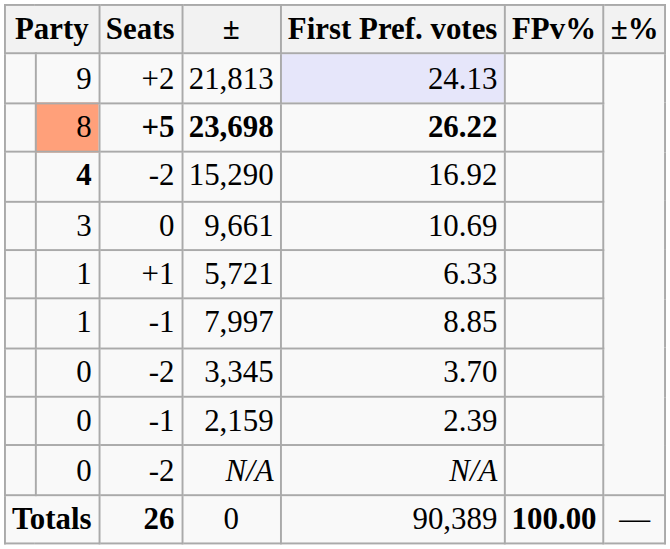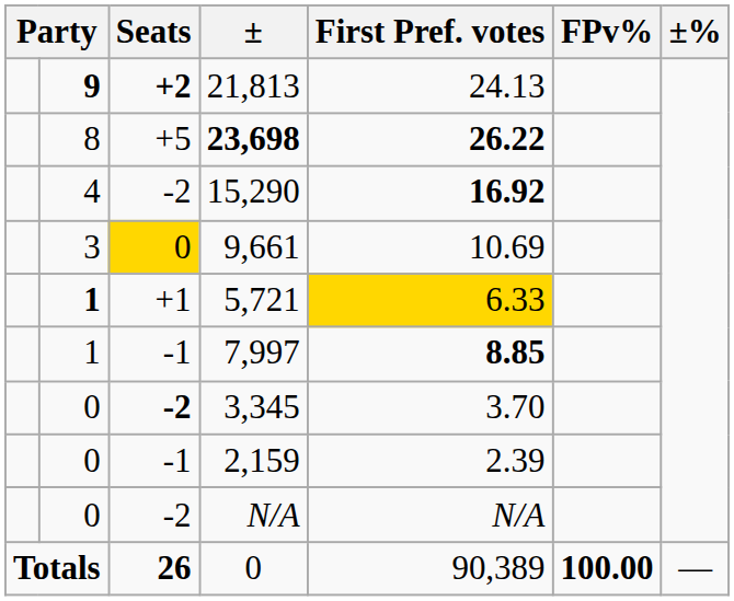21,813 | column 2: normal -> bold
21,813 | Seats: normal -> bold
21,813 | First Pref. votes: lavender background -> no background
23,698 | column 2: lightsalmon background -> no background
23,698 | Seats: bold -> normal
15,290 | column 2: bold -> normal
15,290 | First Pref. votes: normal -> bold
9,661 | Seats: no background -> gold background
5,721 | column 2: normal -> bold
5,721 | First Pref. votes: no background -> gold background
7,997 | First Pref. votes: normal -> bold
3,345 | Seats: normal -> bold
